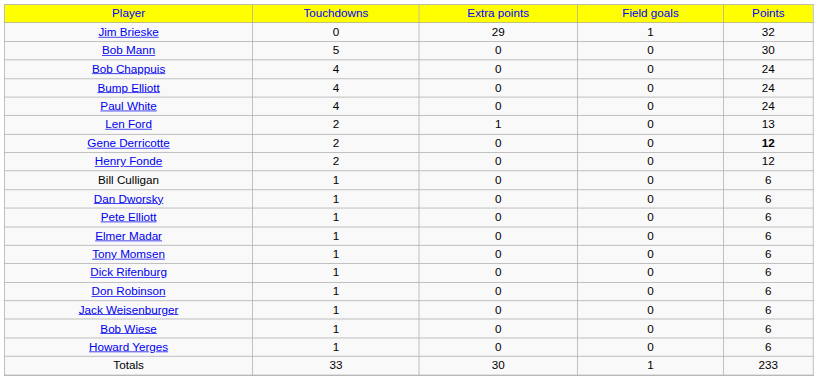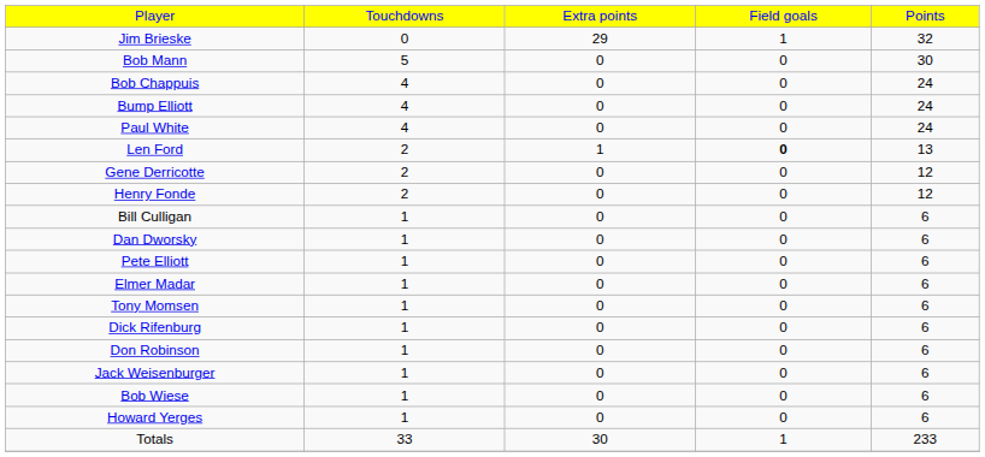Len Ford | column 4: normal -> bold
Gene Derricotte | column 5: bold -> normal
